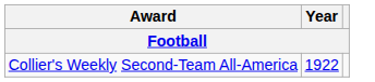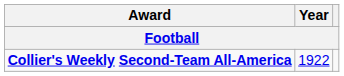row 3 | Award: normal -> bold
